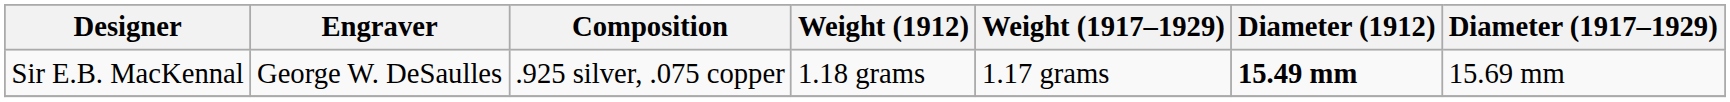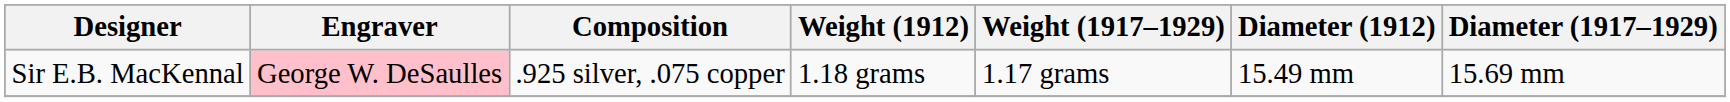Sir E.B. MacKennal | Engraver: no background -> pink background
Sir E.B. MacKennal | Diameter (1912): bold -> normal
